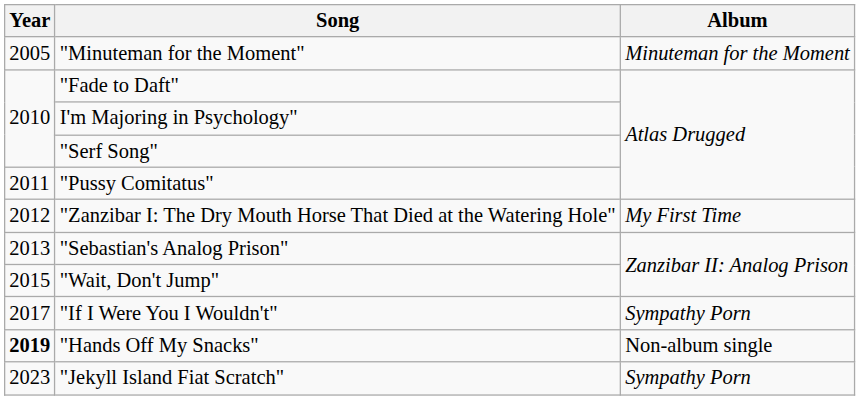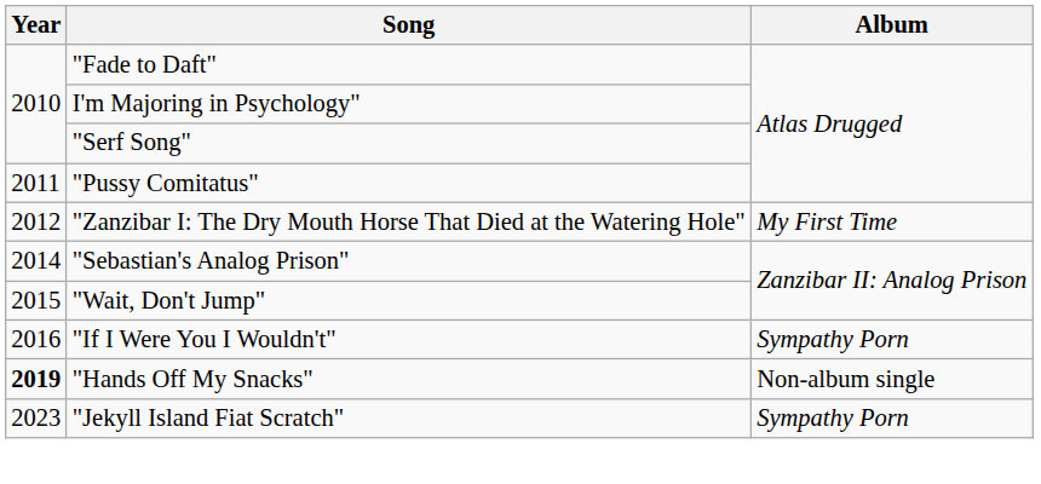- row: 2005 | "Minuteman for the Moment" | Minuteman for the Moment
"Sebastian's Analog Prison" | Year: 2013 -> 2014
"If I Were You I Wouldn't" | Year: 2017 -> 2016
